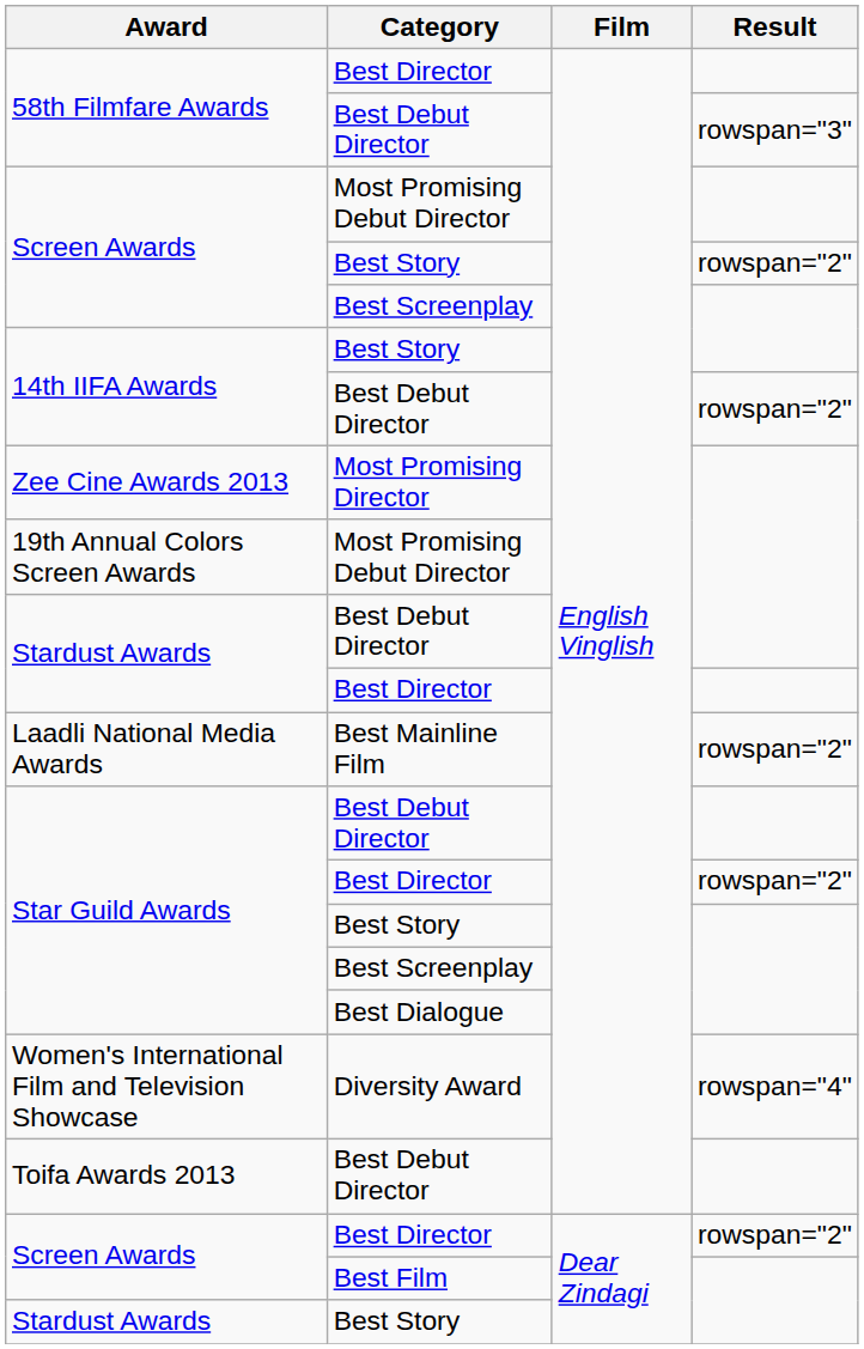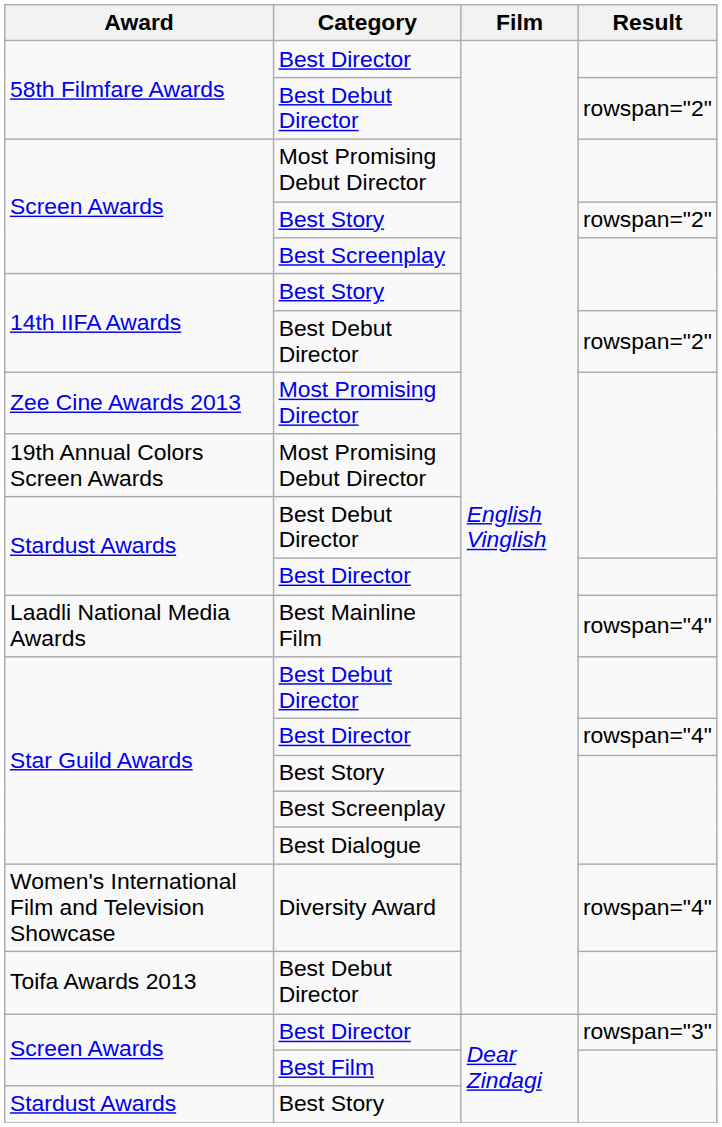58th Filmfare Awards / Best Debut Director | Result: rowspan="3" -> rowspan="2"
Laadli National Media Awards | Result: rowspan="2" -> rowspan="4"
Star Guild Awards / Best Director | Result: rowspan="2" -> rowspan="4"
Screen Awards / Best Director | Result: rowspan="2" -> rowspan="3"
